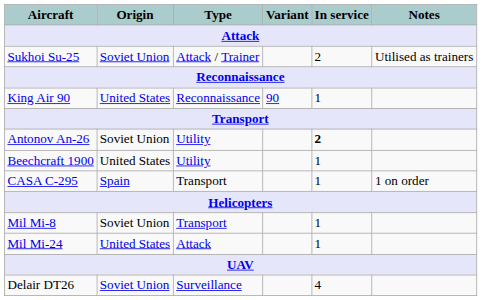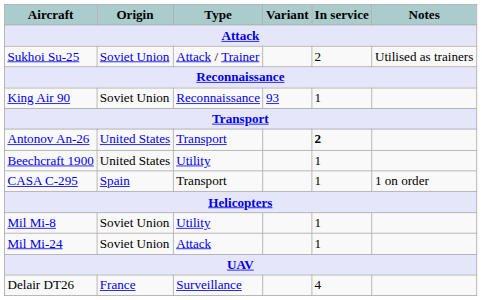King Air 90 | Origin: United States -> Soviet Union
King Air 90 | Variant: 90 -> 93
Antonov An-26 | Origin: Soviet Union -> United States
Antonov An-26 | Type: Utility -> Transport
Mil Mi-8 | Type: Transport -> Utility
Mil Mi-24 | Origin: United States -> Soviet Union
Delair DT26 | Origin: Soviet Union -> France
